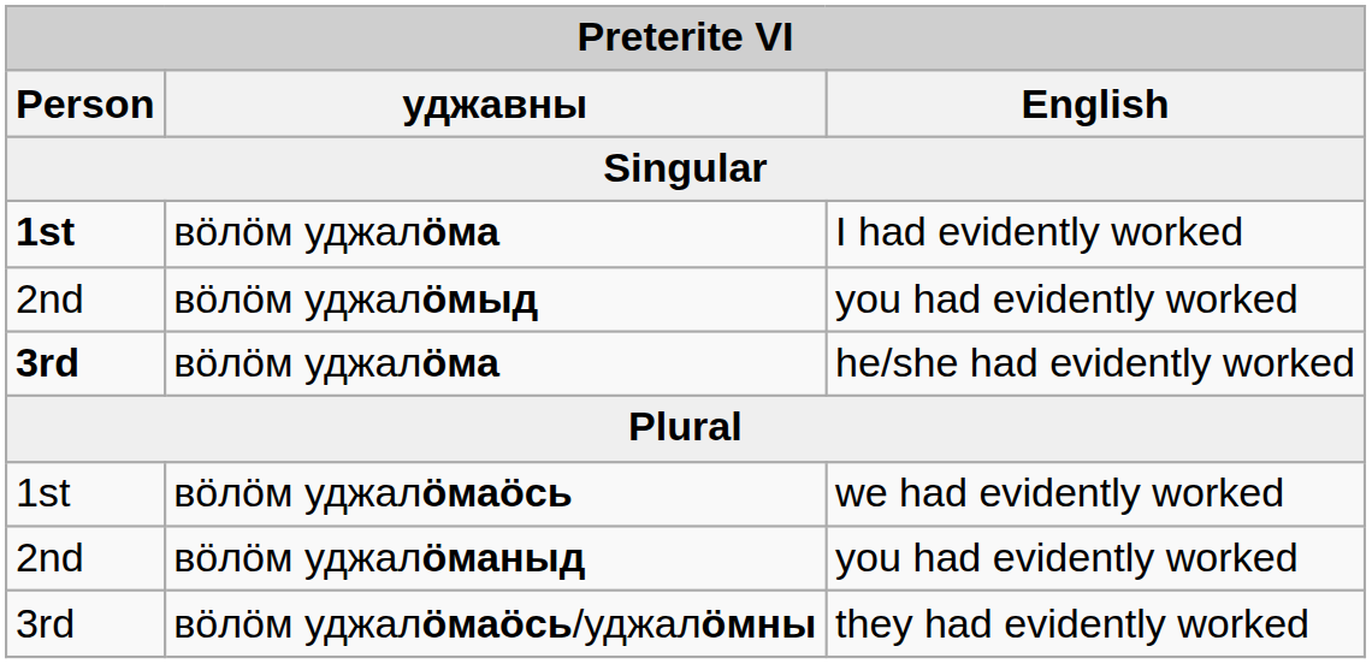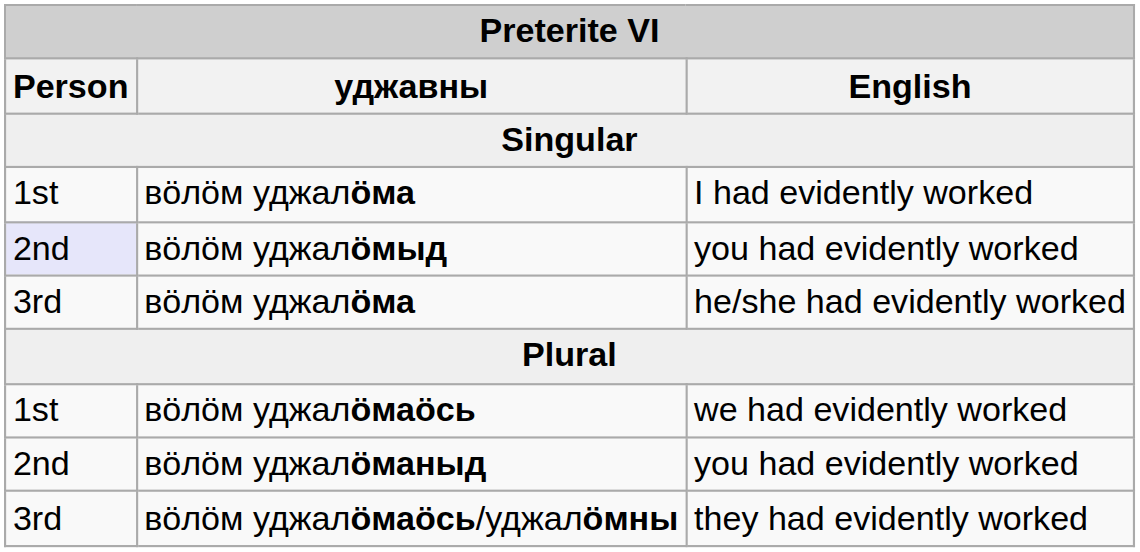вӧлӧм уджалӧма / I had evidently worked | Person: bold -> normal
вӧлӧм уджалӧмыд | Person: no background -> lavender background
вӧлӧм уджалӧма / he/she had evidently worked | Person: bold -> normal
